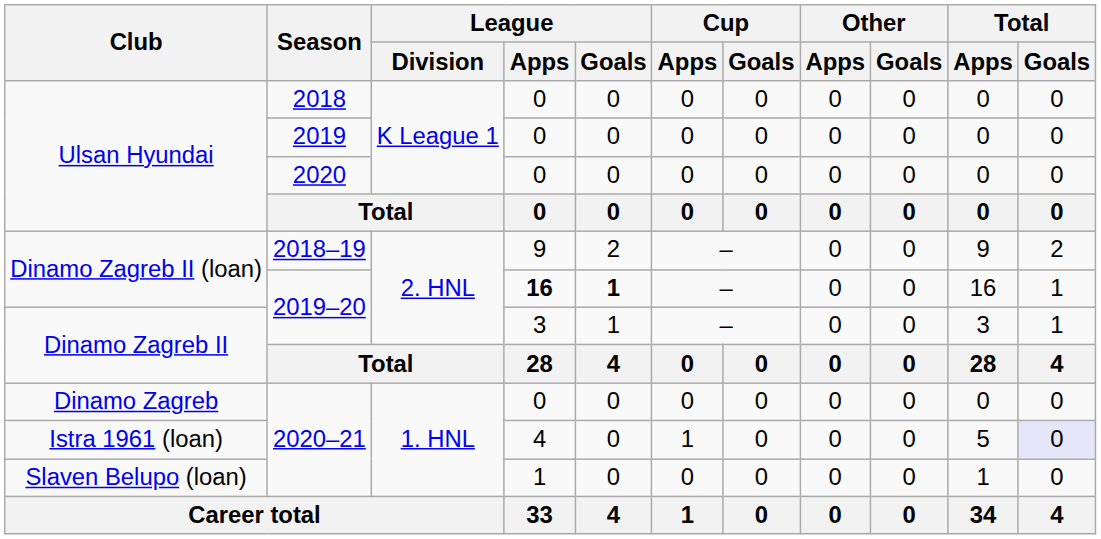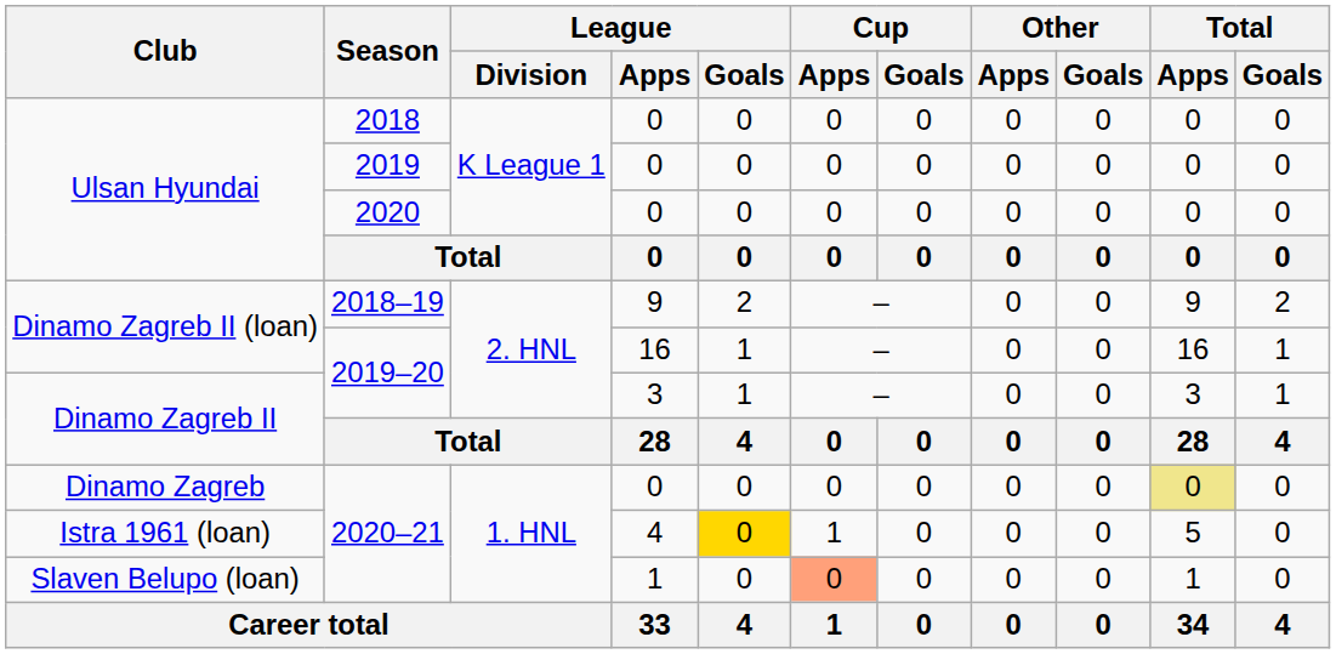Dinamo Zagreb II (loan) / 2019–20 | League / Apps: bold -> normal
Dinamo Zagreb II (loan) / 2019–20 | League / Goals: bold -> normal
Dinamo Zagreb | Total / Apps: no background -> khaki background
Istra 1961 (loan) | League / Goals: no background -> gold background
Istra 1961 (loan) | Total / Goals: lavender background -> no background
Slaven Belupo (loan) | Cup / Apps: no background -> lightsalmon background
